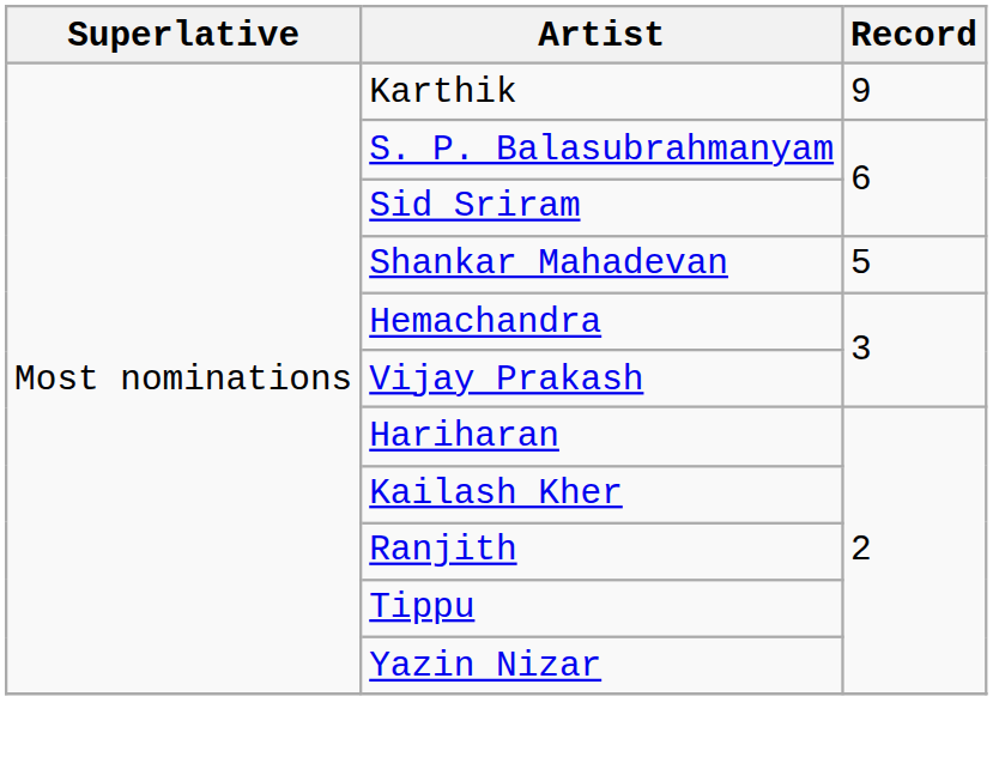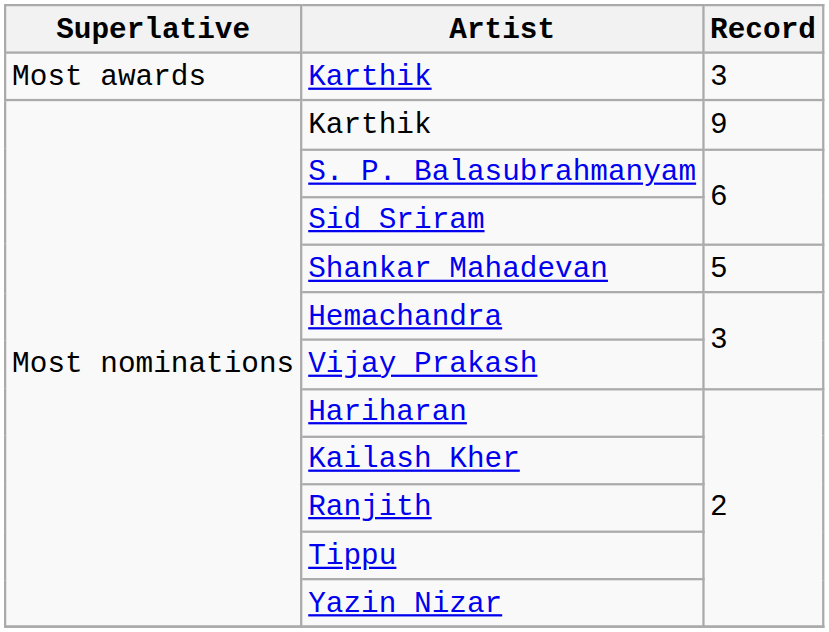+ row: Most awards | Karthik | 3
